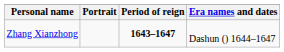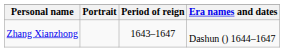Zhang Xianzhong | Period of reign: bold -> normal
